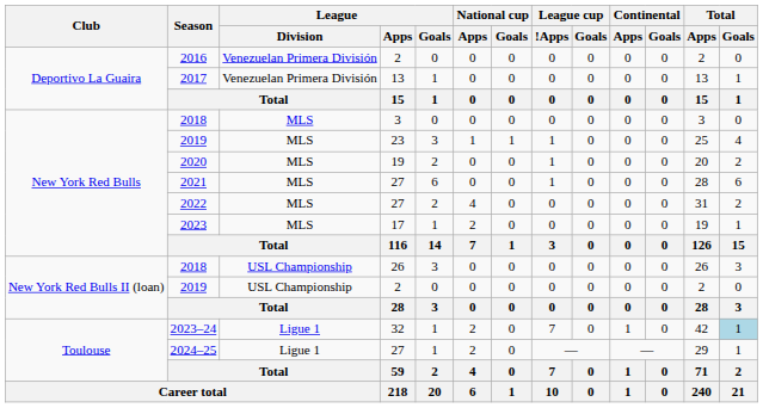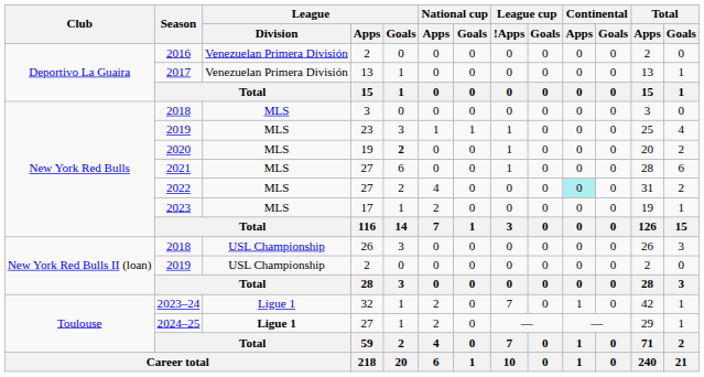2020 | League / Goals: normal -> bold
2022 | Continental / Apps: no background -> paleturquoise background
2023–24 | Total / Goals: lightblue background -> no background
2024–25 | League / Division: normal -> bold
